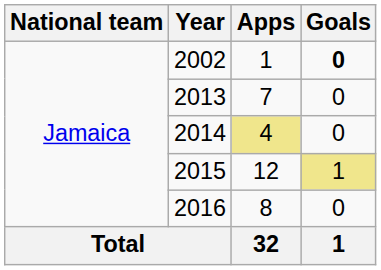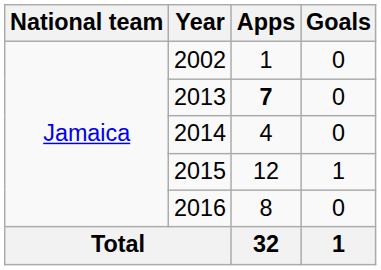2002 | Goals: bold -> normal
2013 | Apps: normal -> bold
2014 | Apps: khaki background -> no background
2015 | Goals: khaki background -> no background
